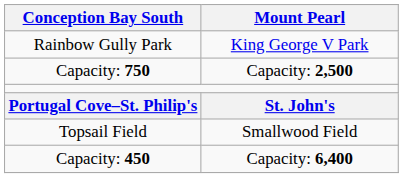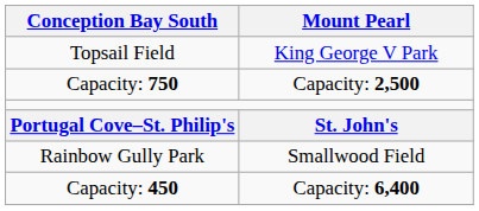row 2 | Conception Bay South: Rainbow Gully Park -> Topsail Field
row 6 | Conception Bay South: Topsail Field -> Rainbow Gully Park
